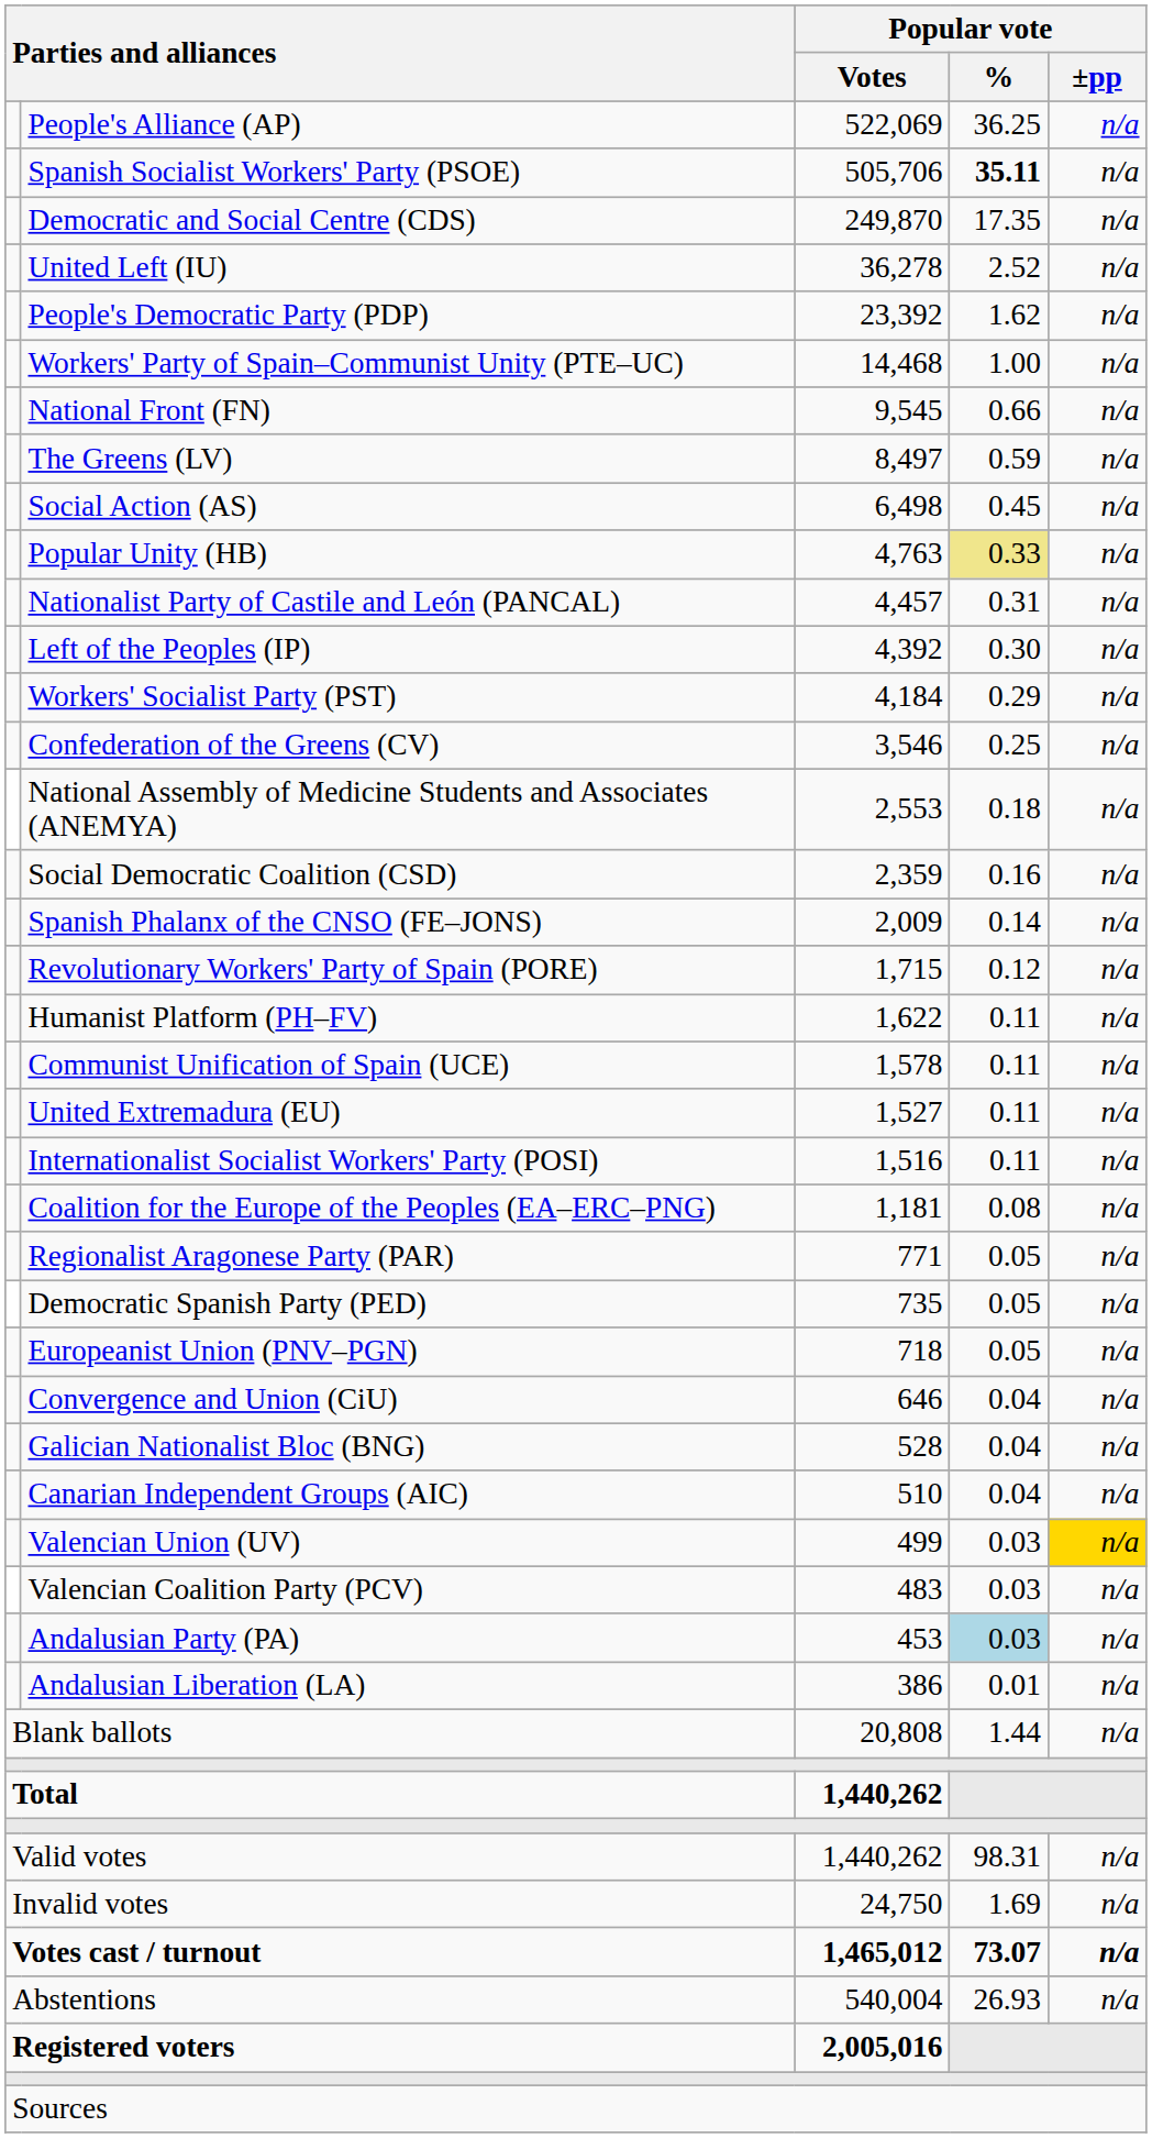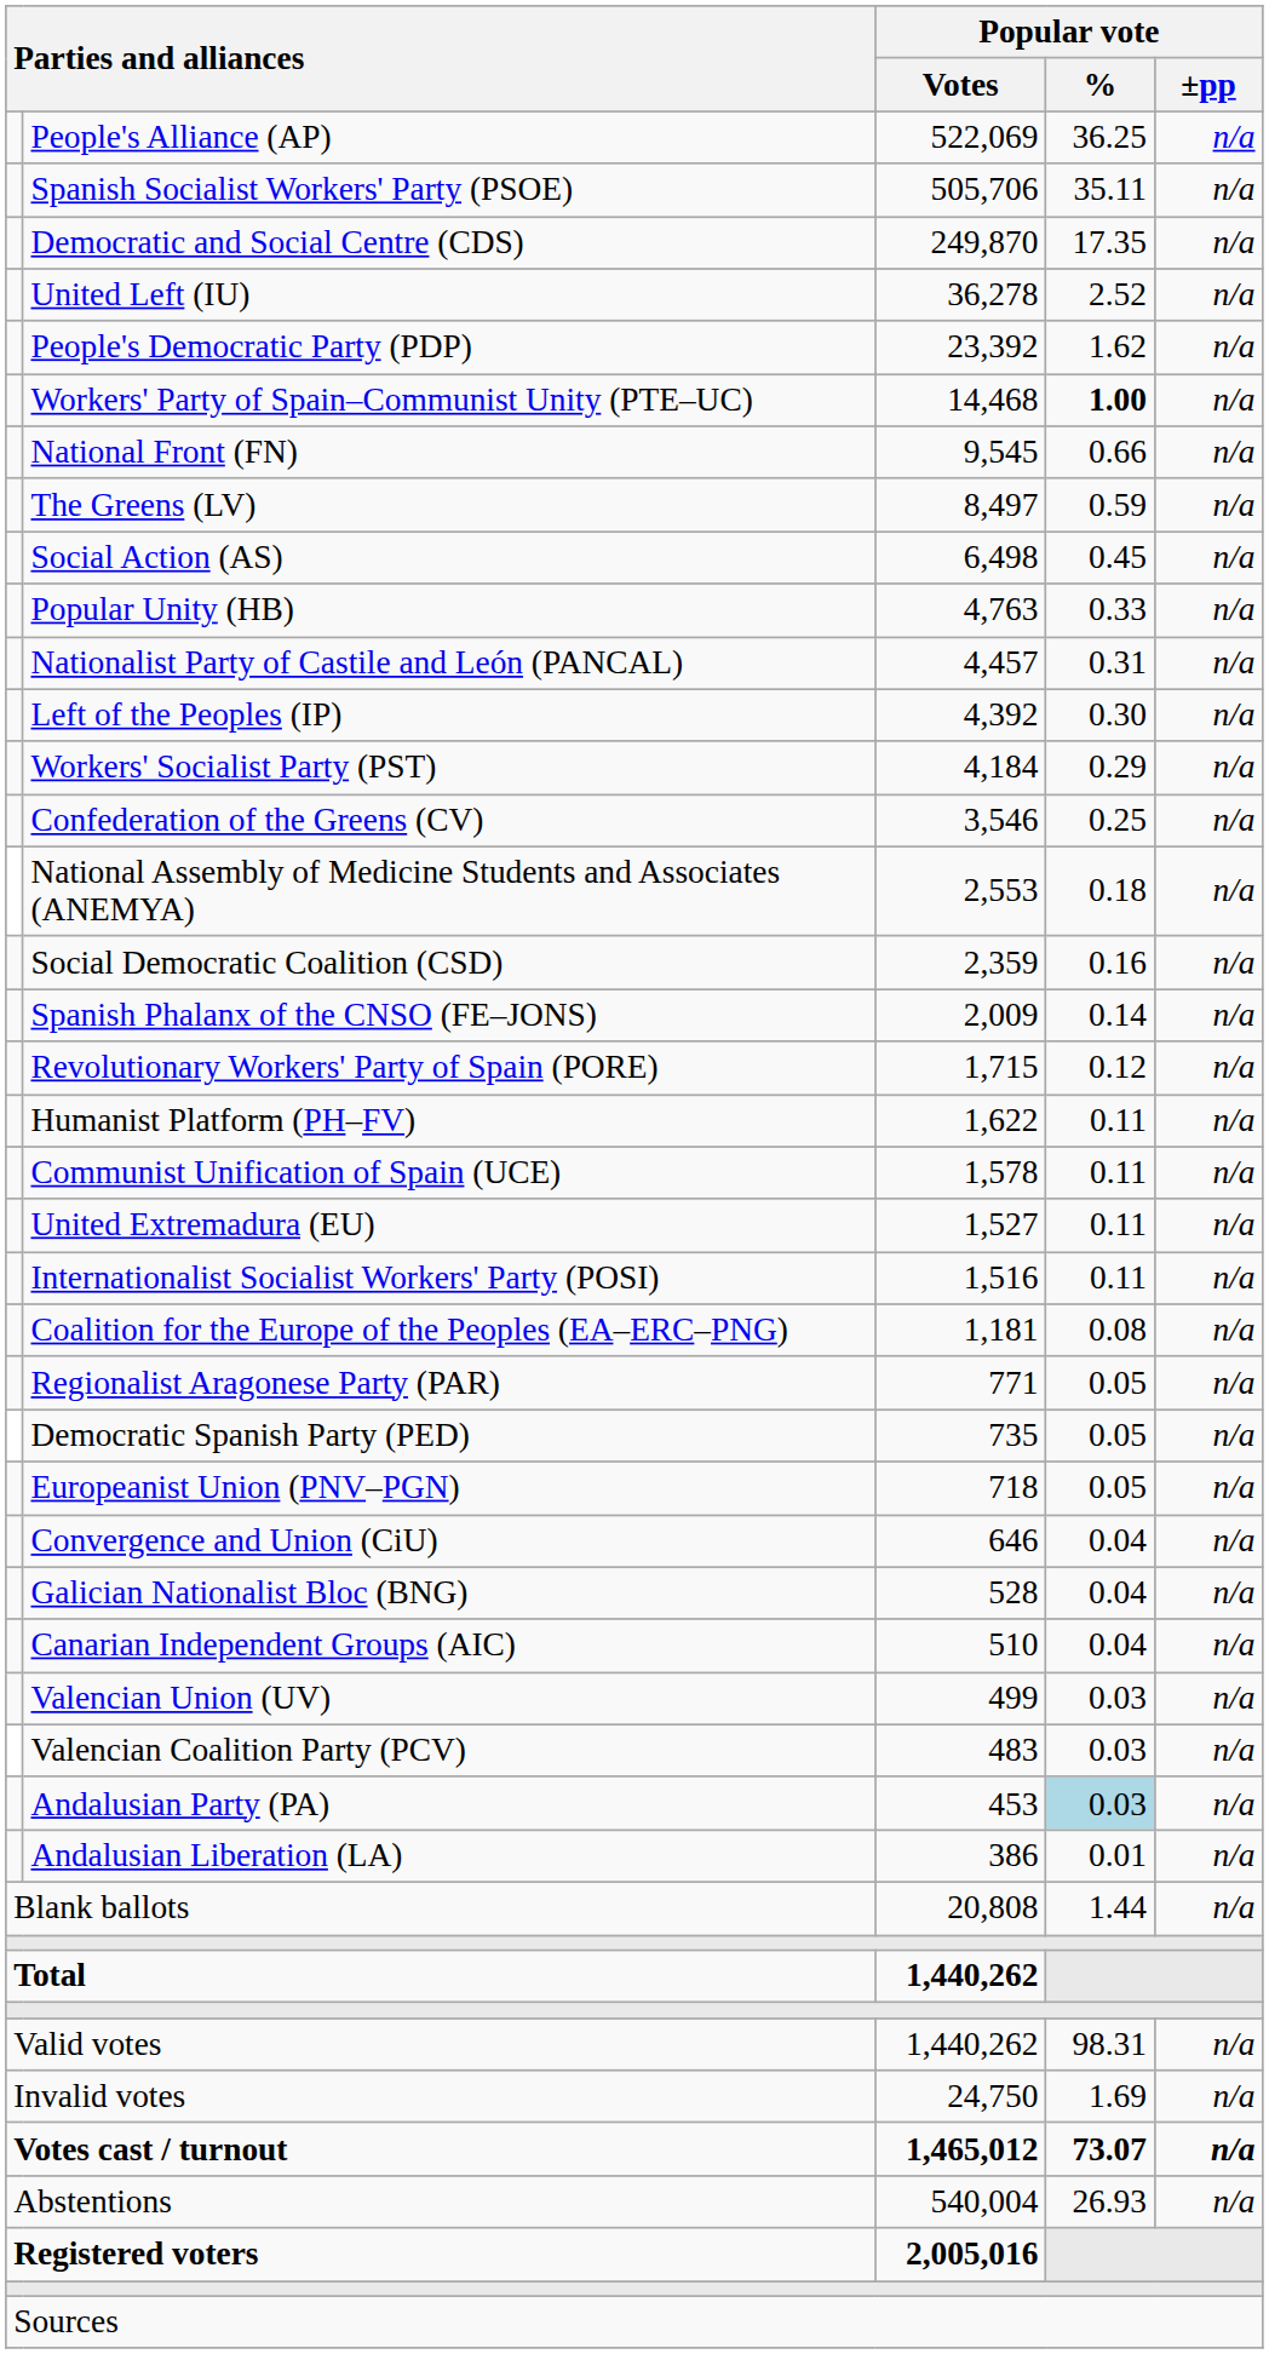Spanish Socialist Workers' Party (PSOE) | Popular vote / %: bold -> normal
Workers' Party of Spain–Communist Unity (PTE–UC) | Popular vote / %: normal -> bold
Popular Unity (HB) | Popular vote / %: khaki background -> no background
Valencian Union (UV) | Popular vote / ±pp: gold background -> no background
